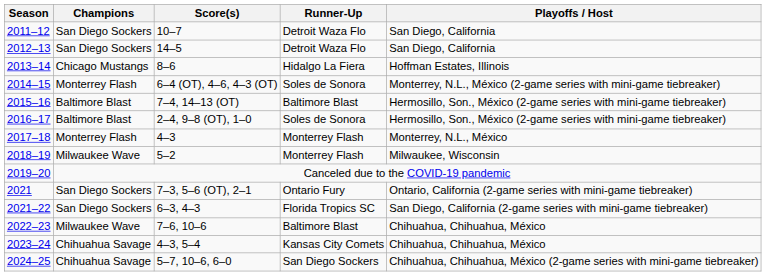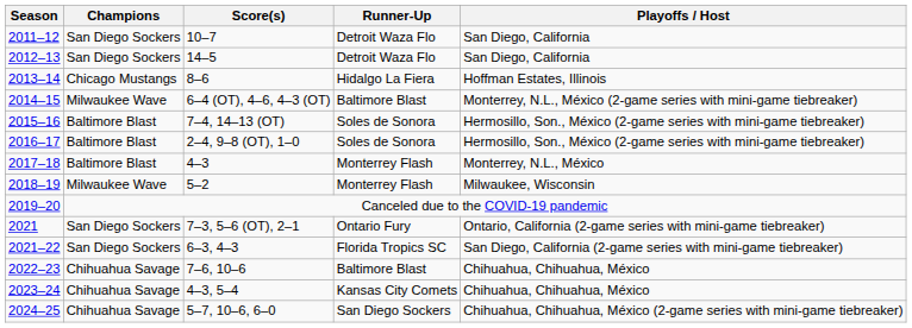2014–15 | Champions: Monterrey Flash -> Milwaukee Wave
2014–15 | Runner-Up: Soles de Sonora -> Baltimore Blast
2015–16 | Runner-Up: Baltimore Blast -> Soles de Sonora
2017–18 | Champions: Monterrey Flash -> Baltimore Blast
2022–23 | Champions: Milwaukee Wave -> Chihuahua Savage
